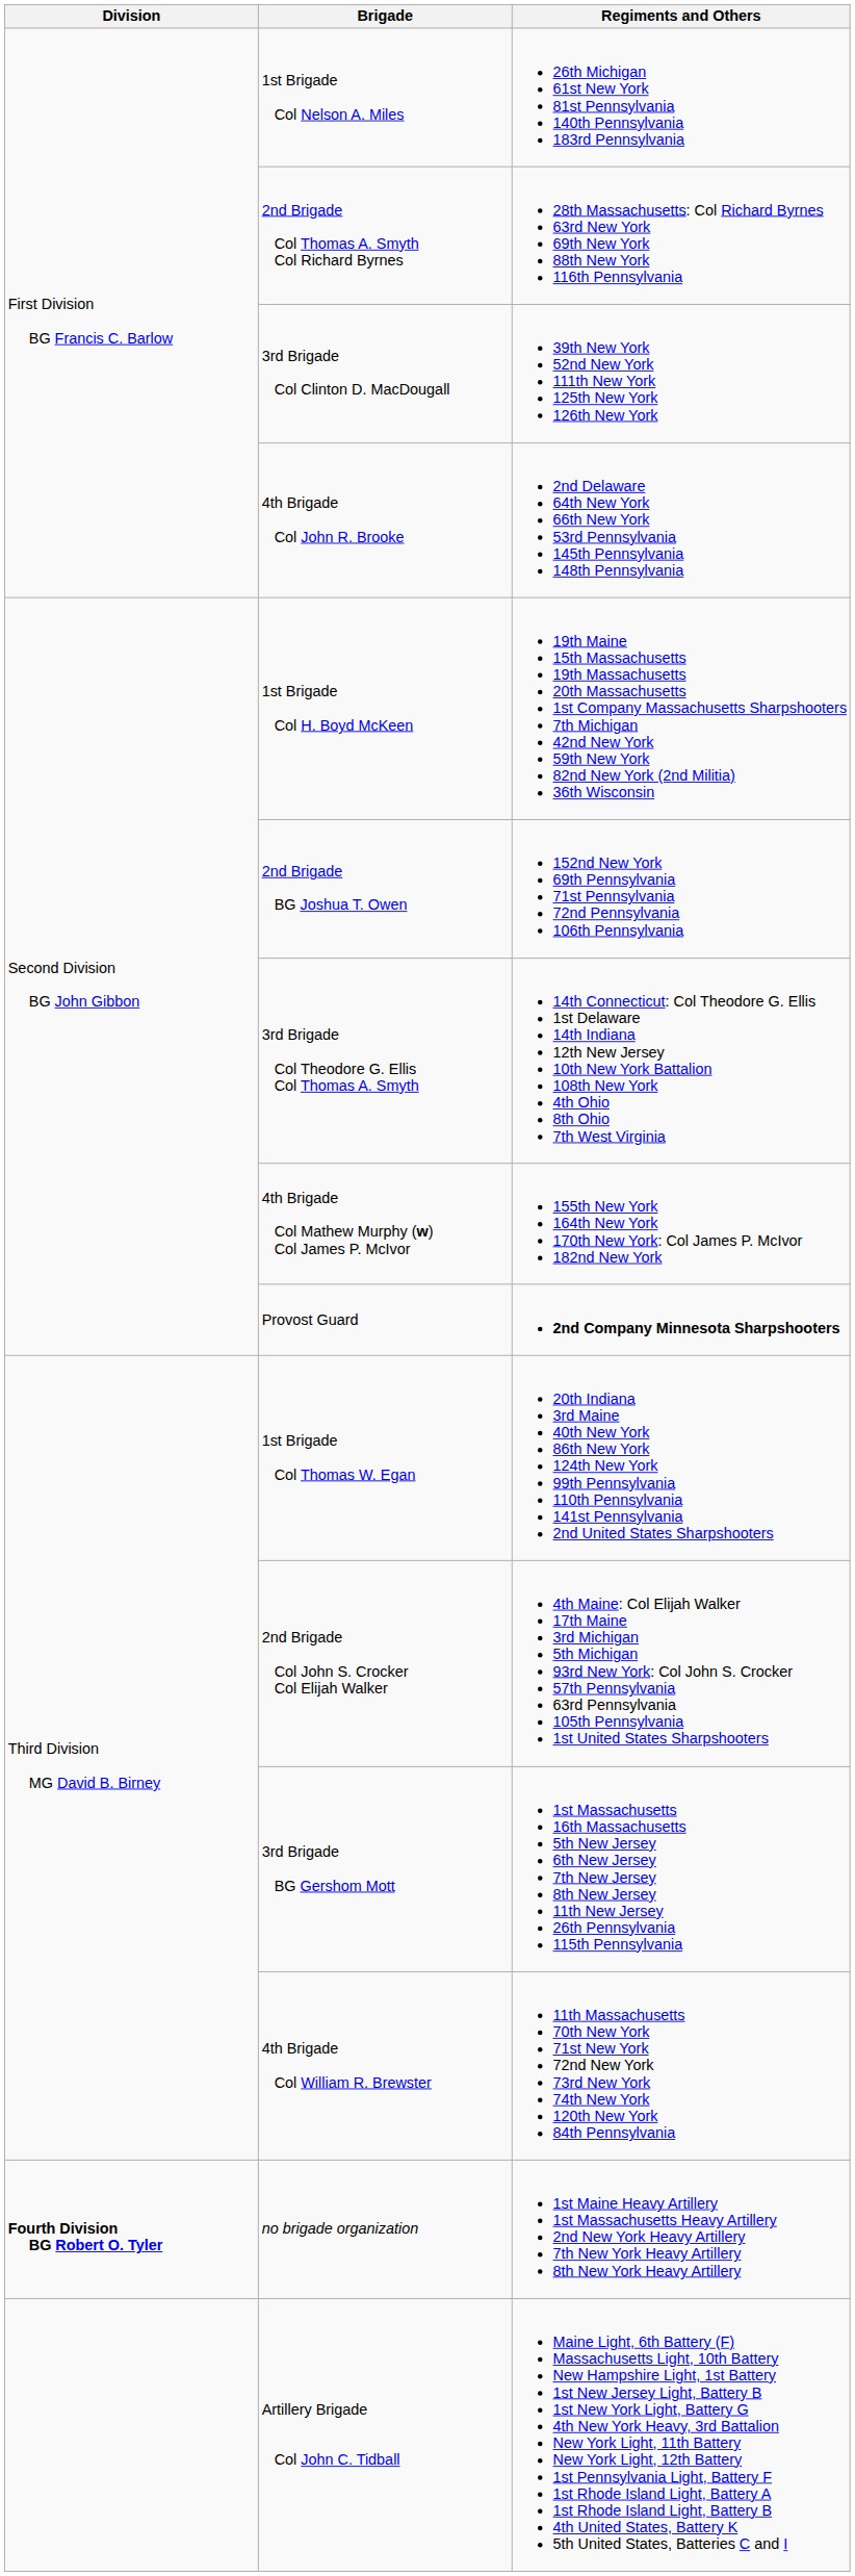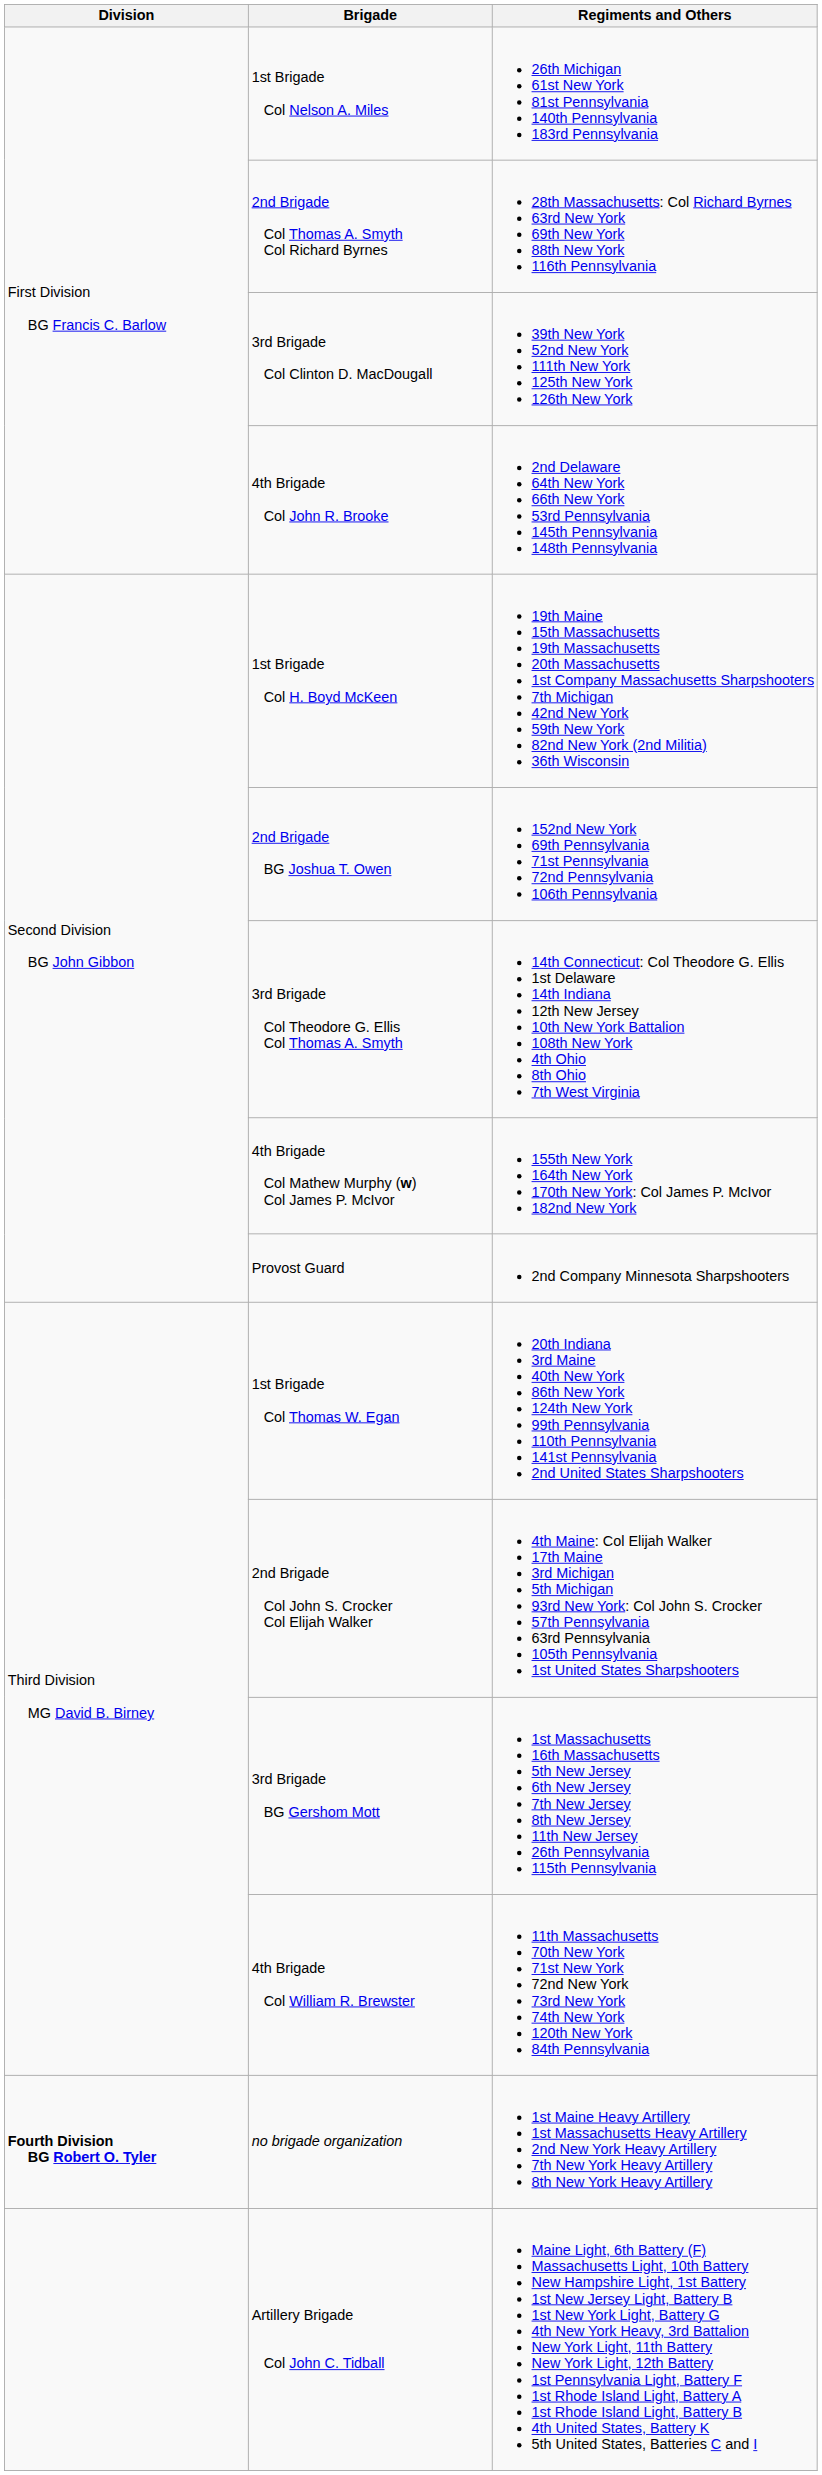Provost Guard | Regiments and Others: bold -> normal
